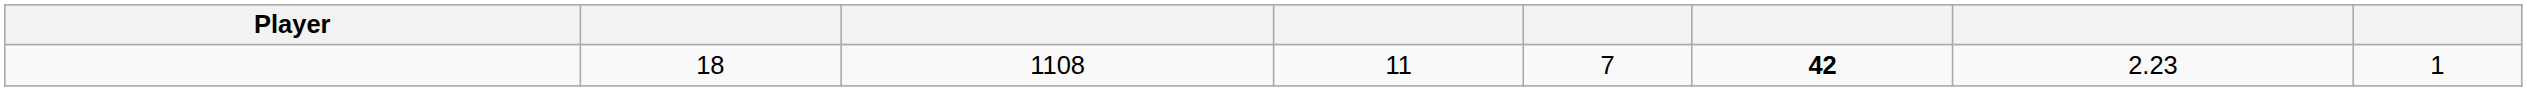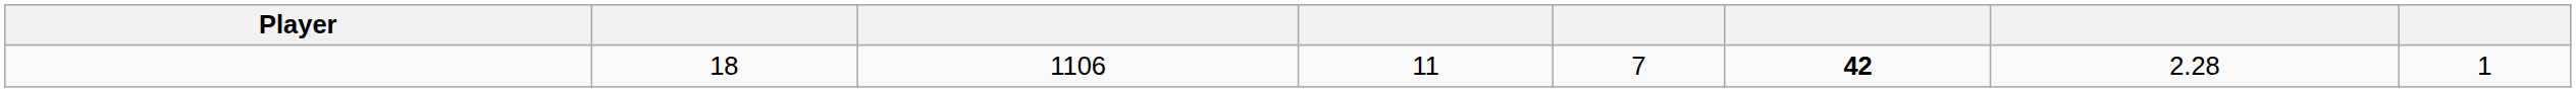row 2 | column 3: 1108 -> 1106
row 2 | column 7: 2.23 -> 2.28
